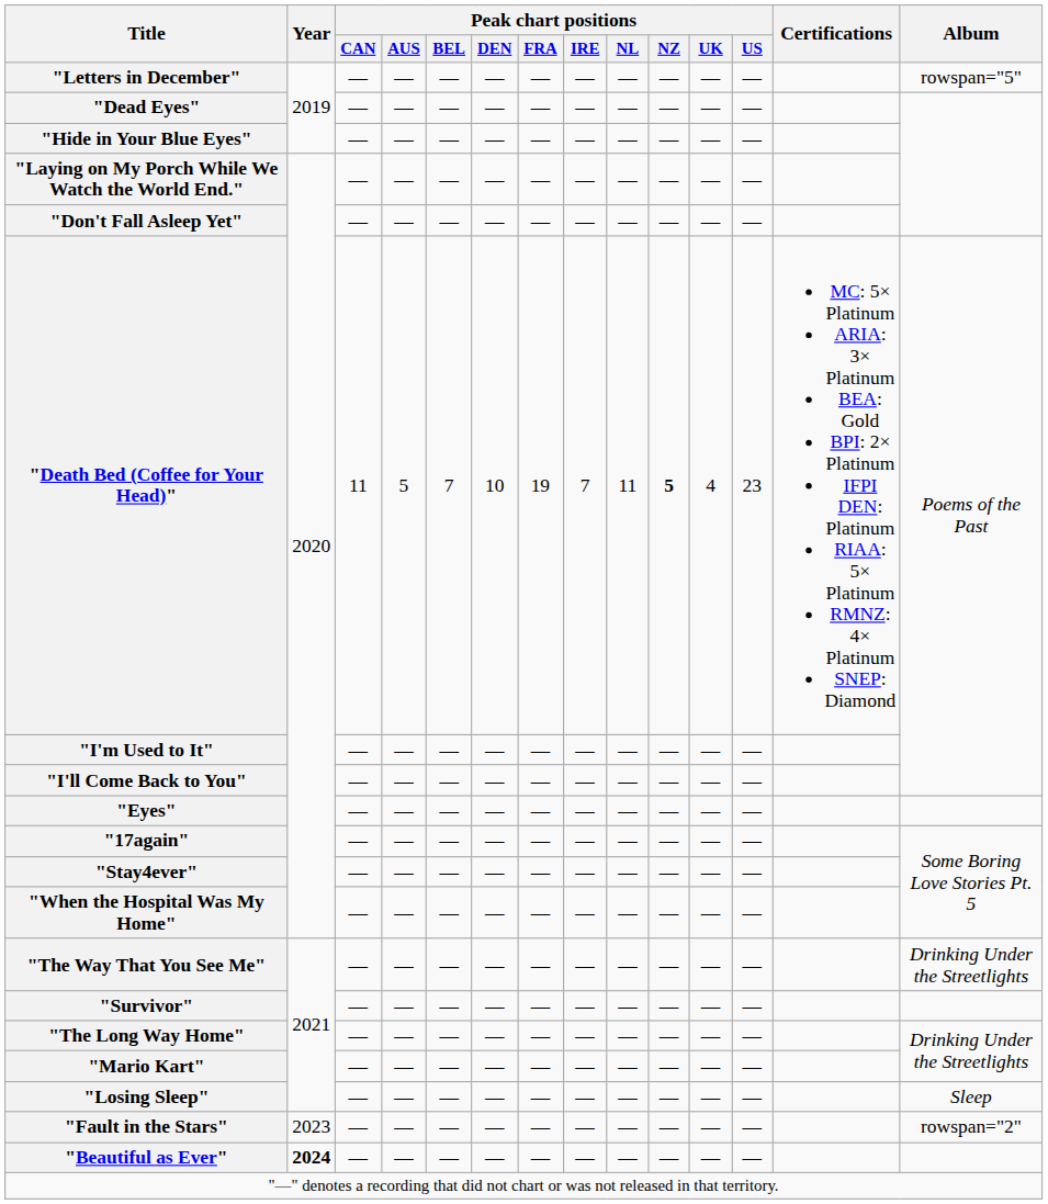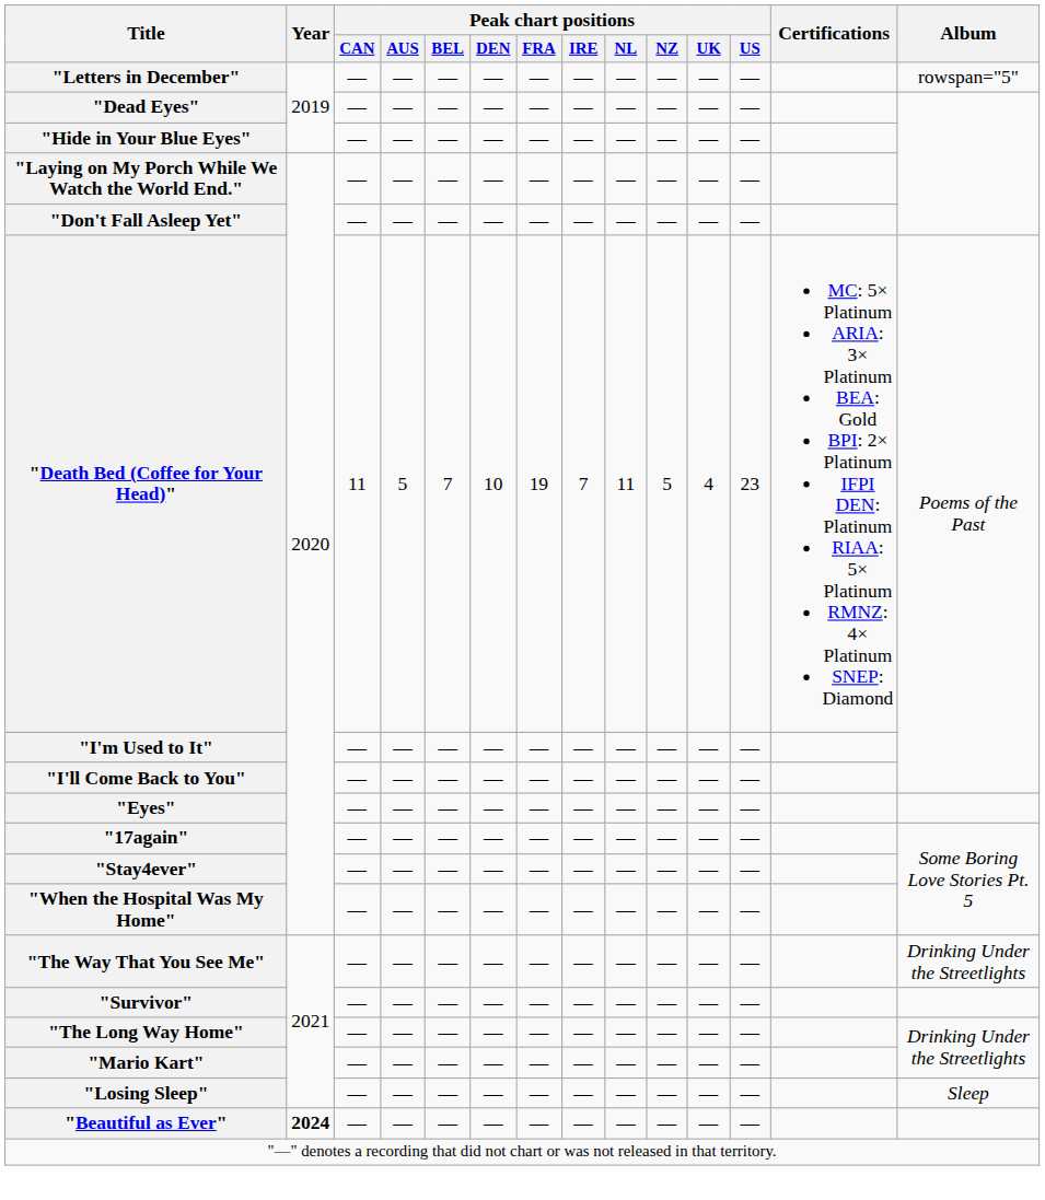"Death Bed (Coffee for Your Head)" | Peak chart positions / NZ: bold -> normal
- row: "Fault in the Stars" | 2023 | — | — | — | — | — | — | — | — | — | — | rowspan="2"
